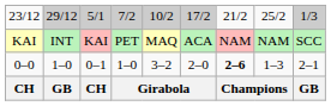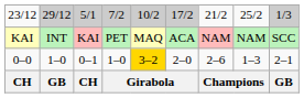0–0 | column 5: no background -> gold background
0–0 | column 7: bold -> normal
